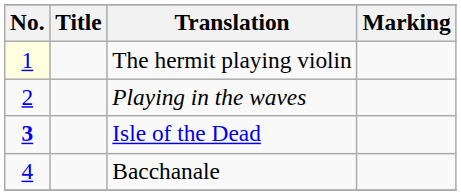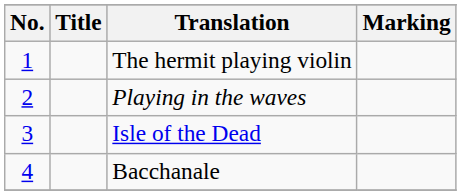The hermit playing violin | No.: lightyellow background -> no background
Isle of the Dead | No.: bold -> normal
